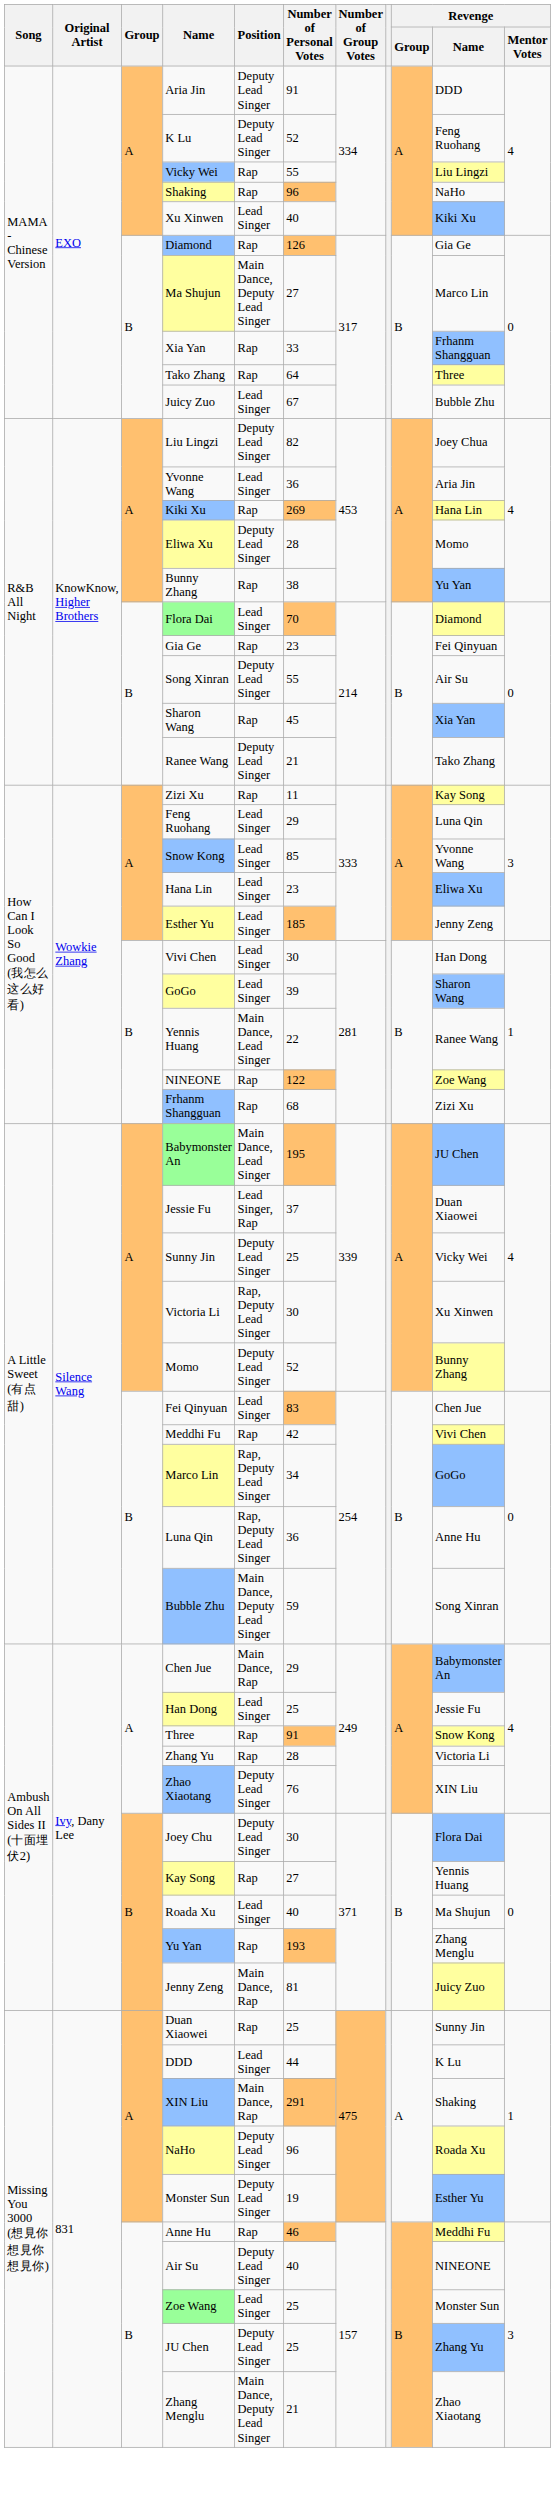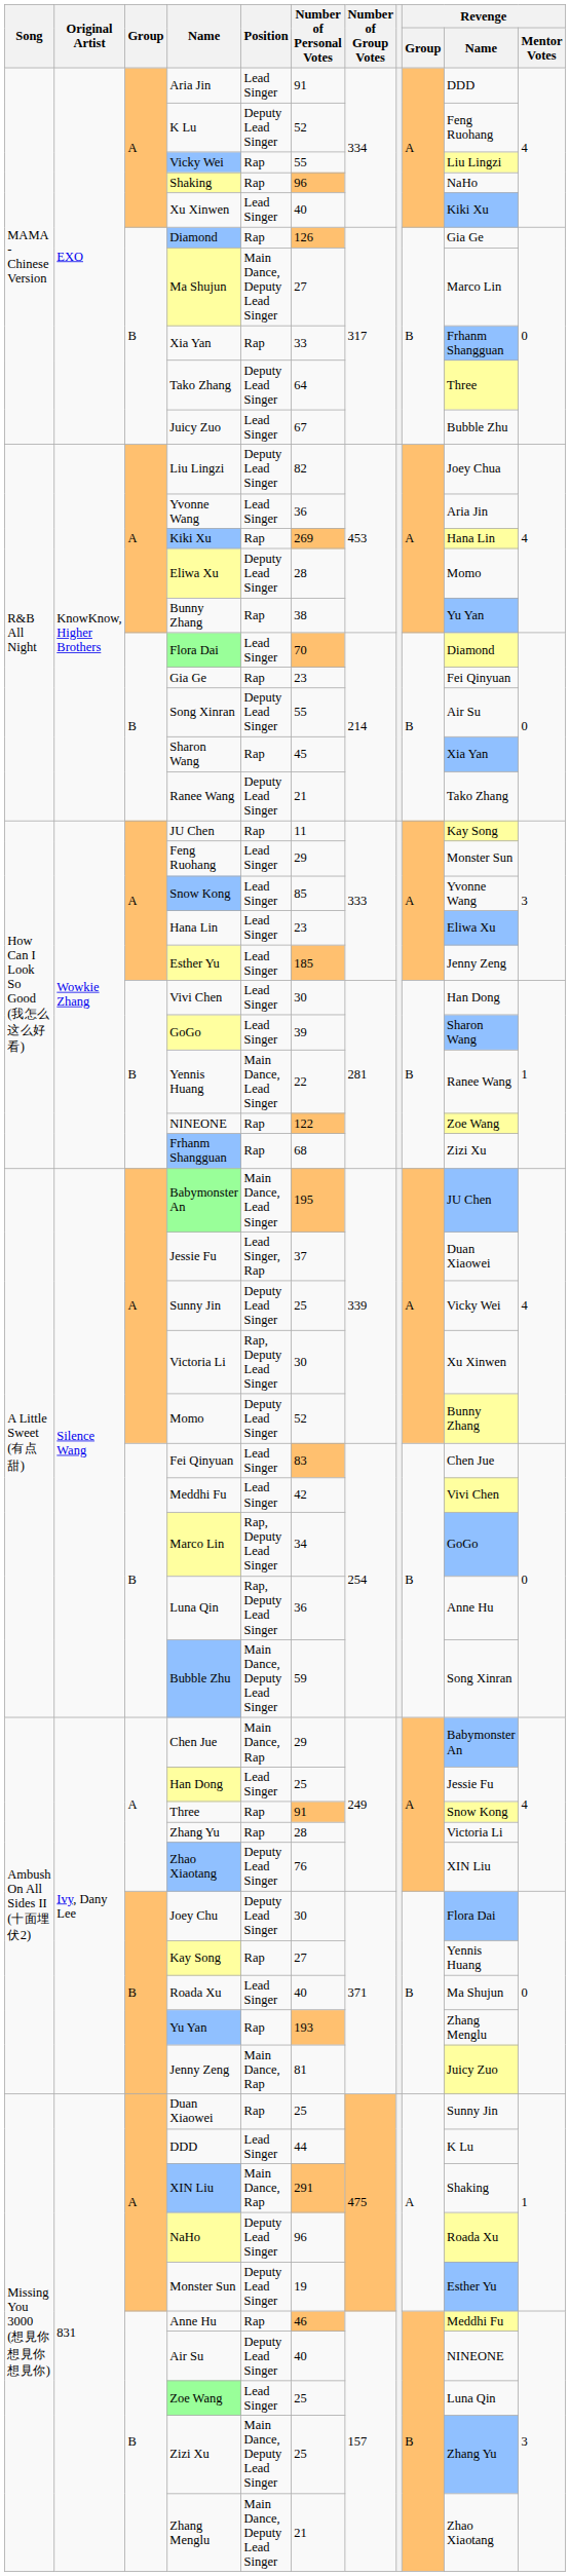row 3 | Position: Deputy Lead Singer -> Lead Singer
row 11 | Position: Rap -> Deputy Lead Singer
row 23 | Name: Zizi Xu -> JU Chen
row 24 | Revenge / Name: Luna Qin -> Monster Sun
row 39 | Position: Rap -> Lead Singer
row 60 | Revenge / Name: Monster Sun -> Luna Qin
row 61 | Name: JU Chen -> Zizi Xu
row 61 | Position: Deputy Lead Singer -> Main Dance, Deputy Lead Singer
